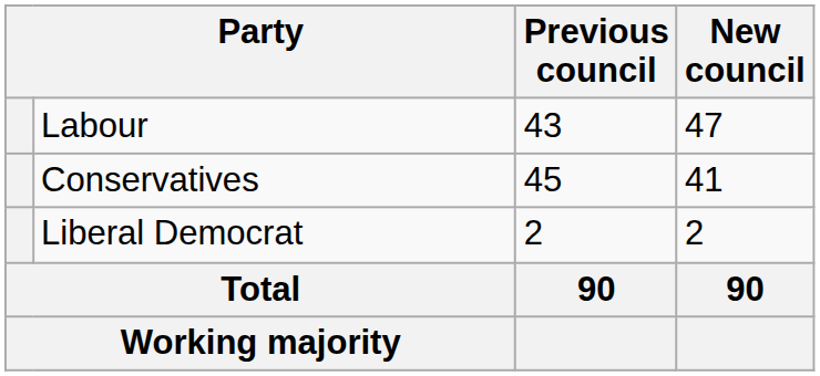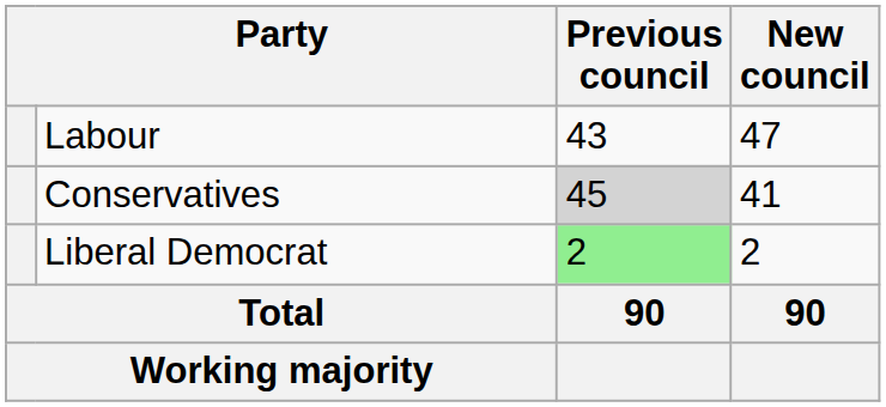Conservatives | Previous council: no background -> lightgrey background
Liberal Democrat | Previous council: no background -> lightgreen background
